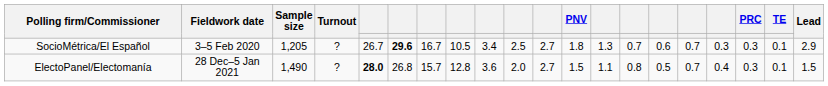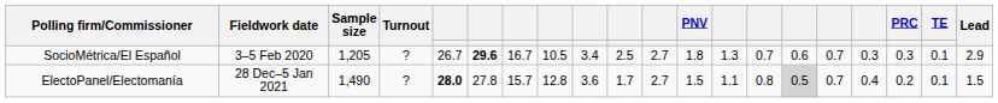ElectoPanel/Electomanía | column 6: 26.8 -> 27.8
ElectoPanel/Electomanía | column 10: 2.0 -> 1.7
ElectoPanel/Electomanía | column 15: no background -> lightgrey background
ElectoPanel/Electomanía | PRC: 0.3 -> 0.2
